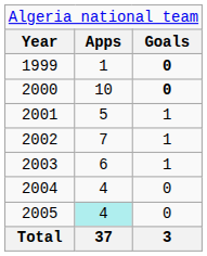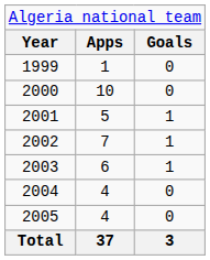1999 | column 3: bold -> normal
2000 | column 3: bold -> normal
2005 | column 2: paleturquoise background -> no background
